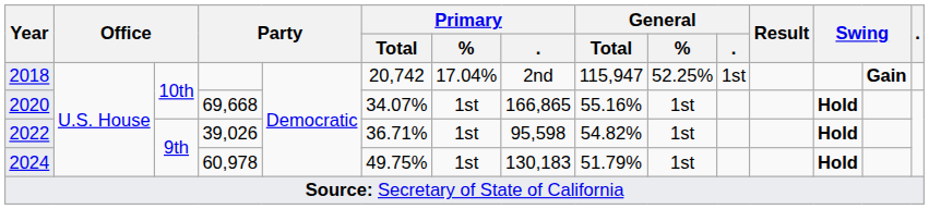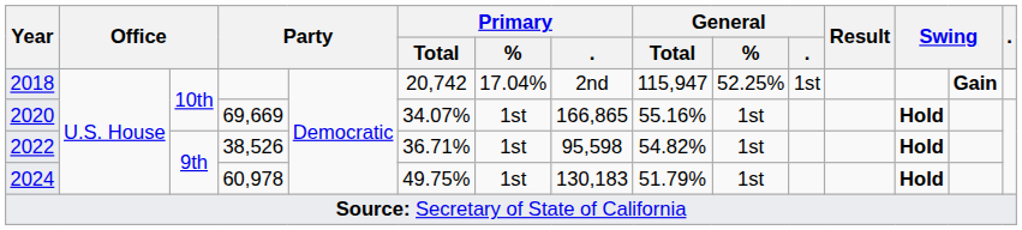2020 | column 4: 69,668 -> 69,669
2022 | column 4: 39,026 -> 38,526
